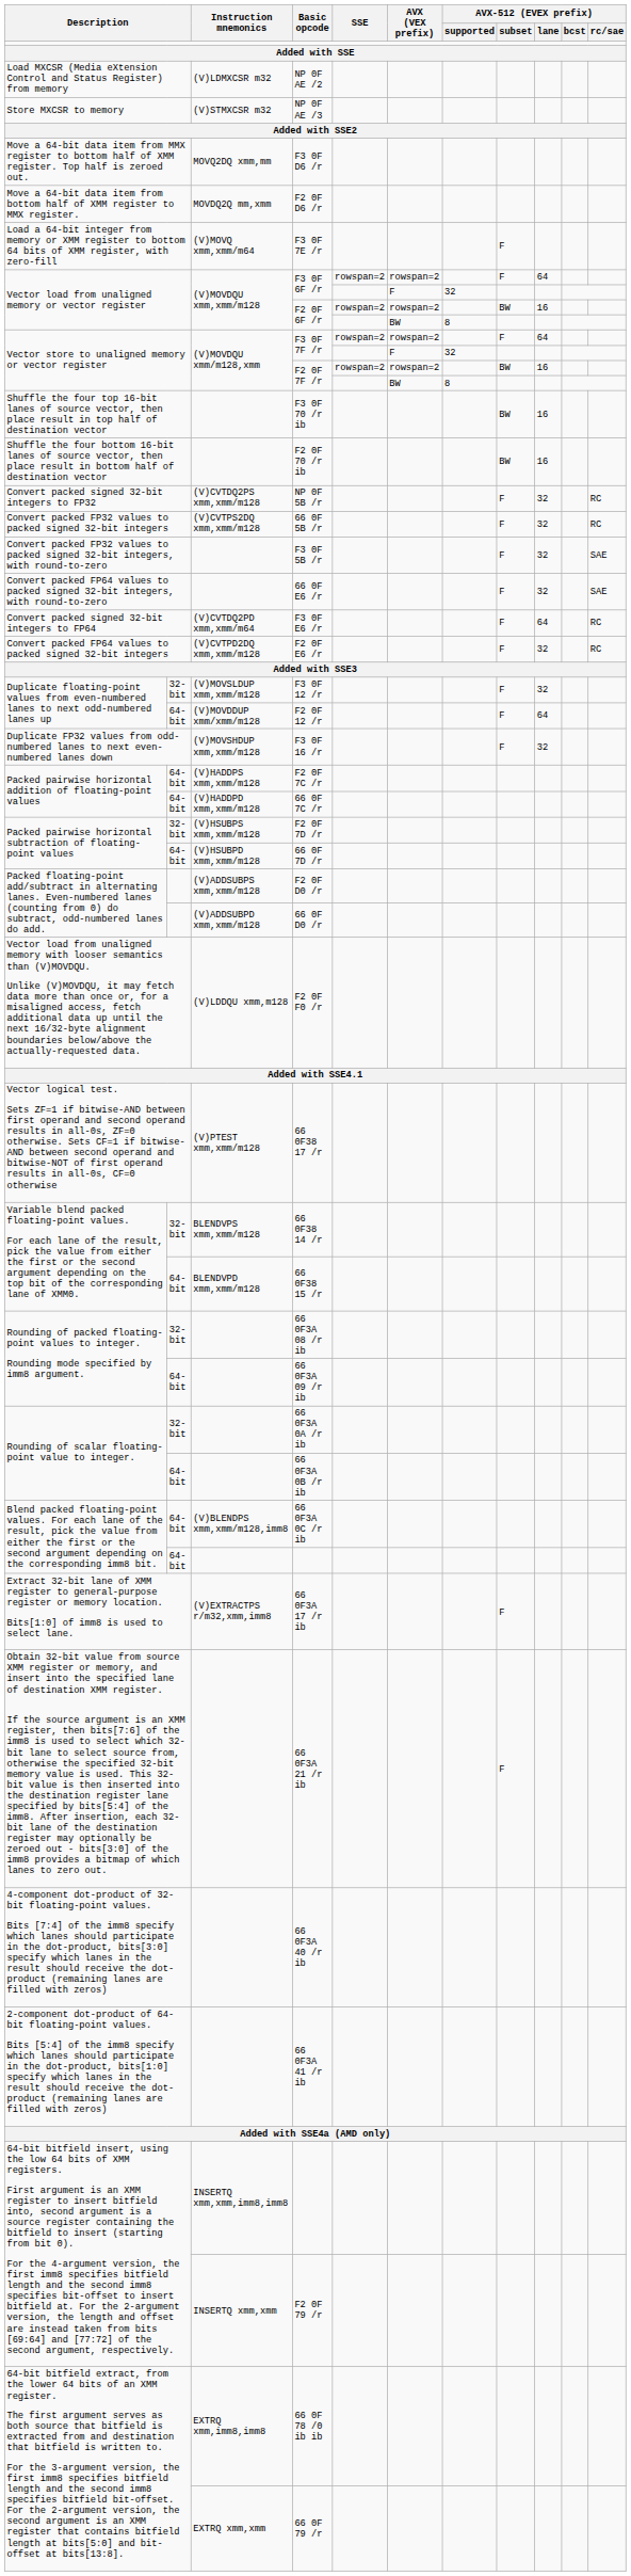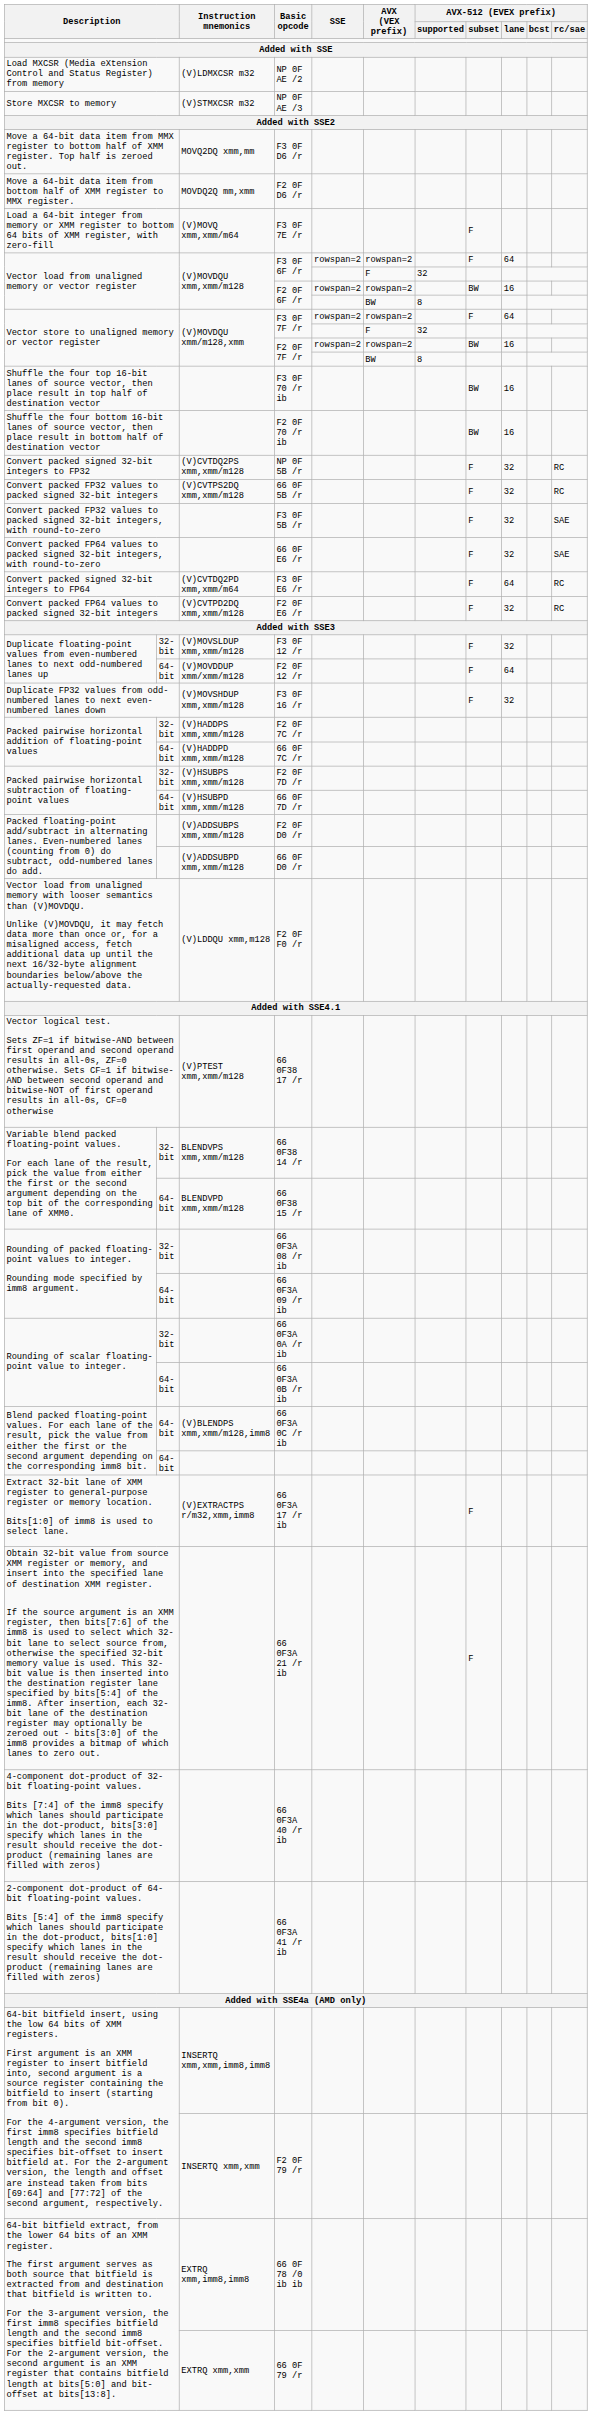F2 0F 7C /r | column 2: 64-bit -> 32-bit
